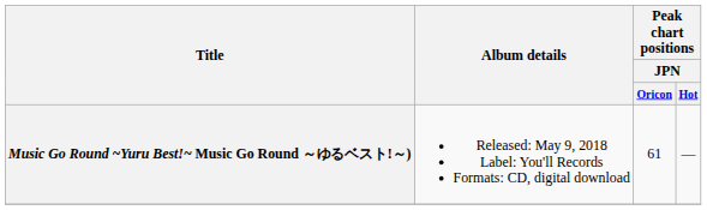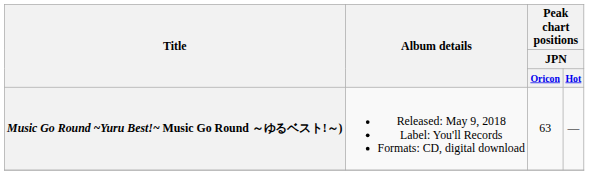Music Go Round ~Yuru Best!~ Music Go Round ～ゆるベスト!～) | Peak chart positions / JPN / Oricon: 61 -> 63
